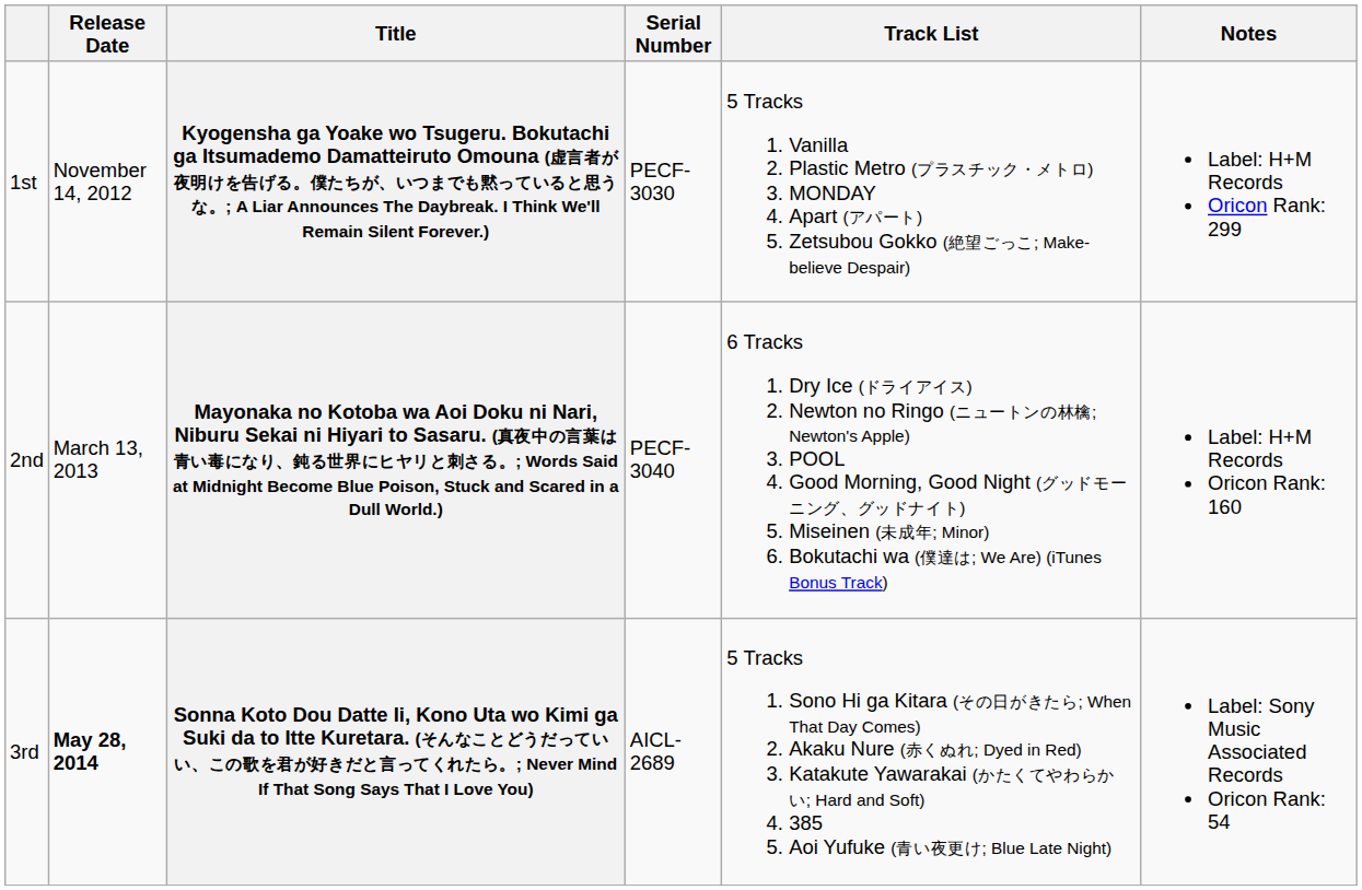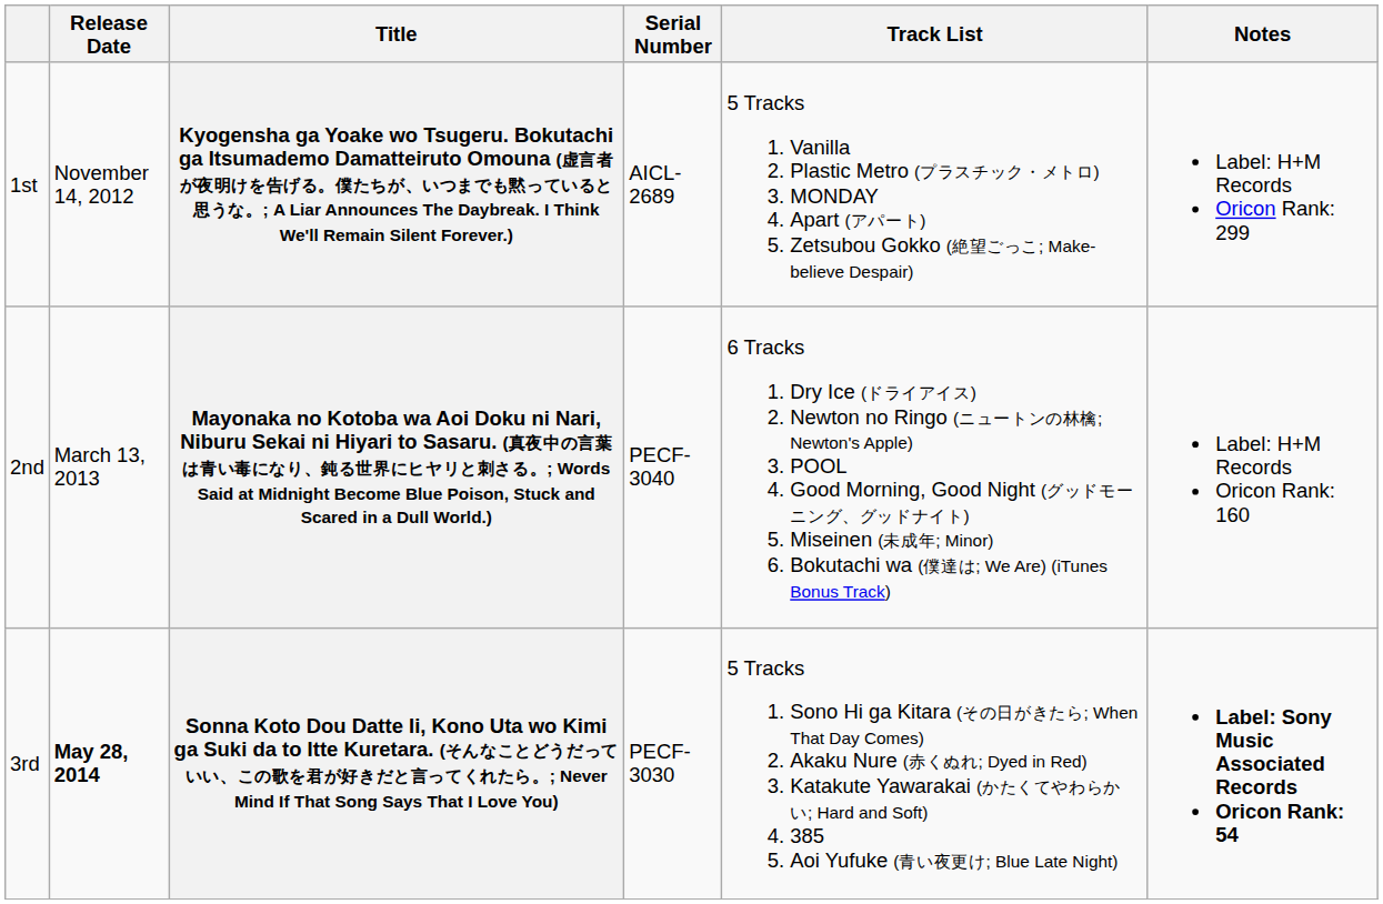1st | Serial Number: PECF-3030 -> AICL-2689
3rd | Serial Number: AICL-2689 -> PECF-3030
3rd | Notes: normal -> bold
